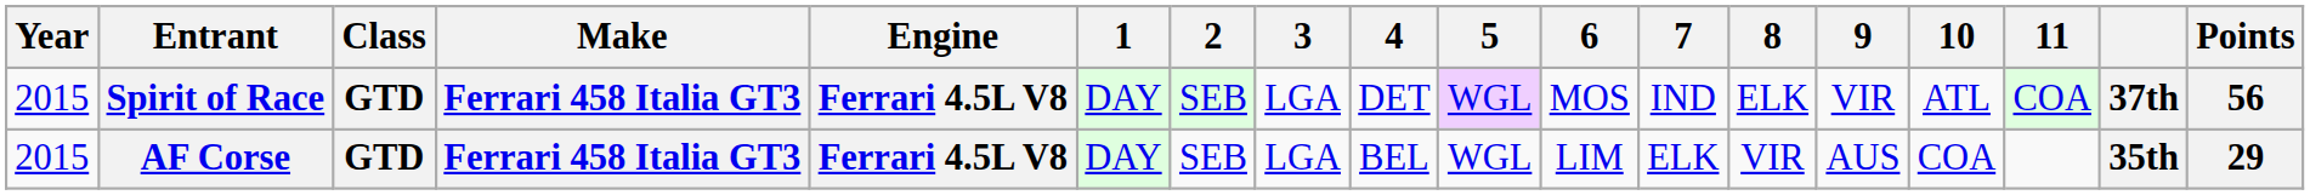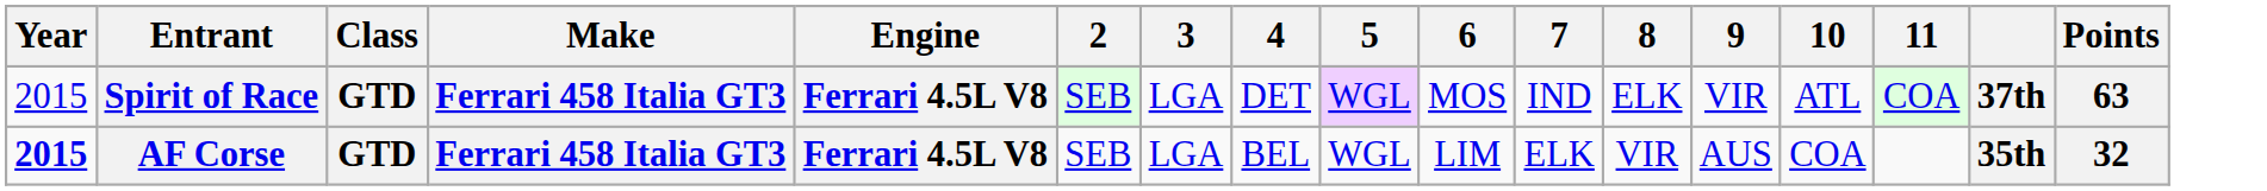- column: 1 | DAY | DAY
Spirit of Race | Points: 56 -> 63
AF Corse | Year: normal -> bold
AF Corse | Points: 29 -> 32
